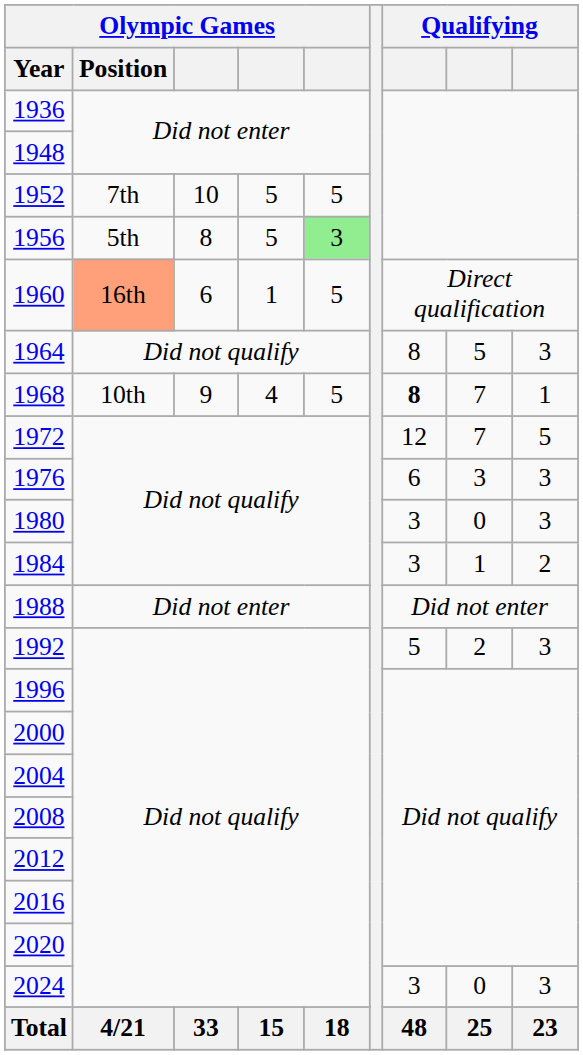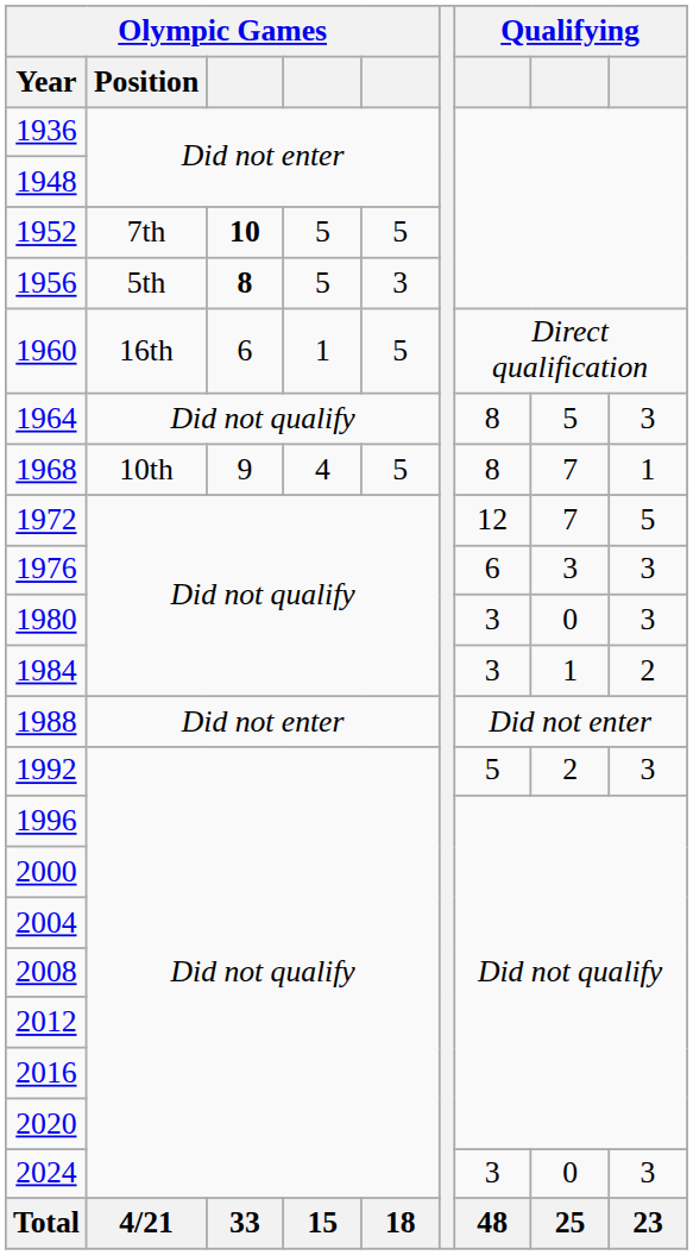1952 | column 3: normal -> bold
1956 | column 3: normal -> bold
1956 | column 5: lightgreen background -> no background
1960 | Olympic Games / Position: lightsalmon background -> no background
1968 | column 7: bold -> normal
